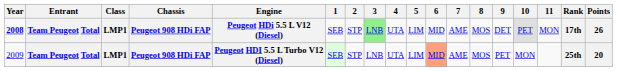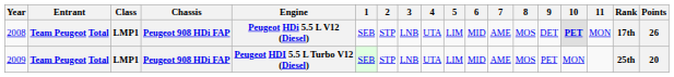row 2 | Year: bold -> normal
row 2 | 3: lightgreen background -> no background
row 2 | 10: normal -> bold
row 3 | 6: lightsalmon background -> no background
